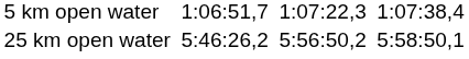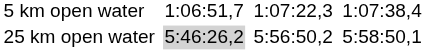25 km open water | column 2: no background -> lightgrey background
